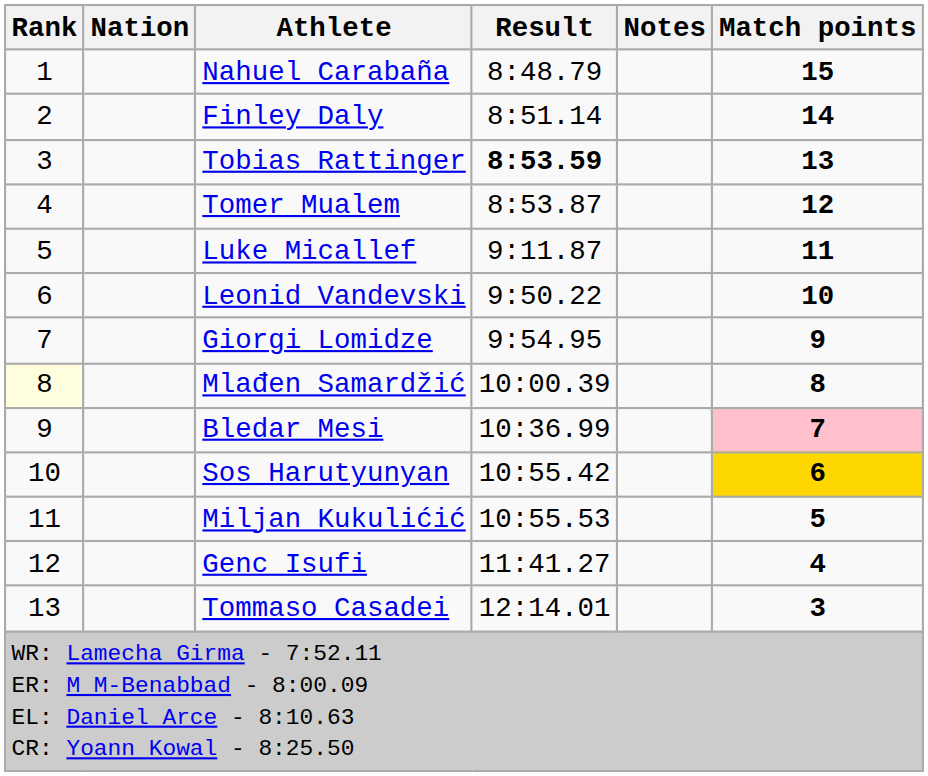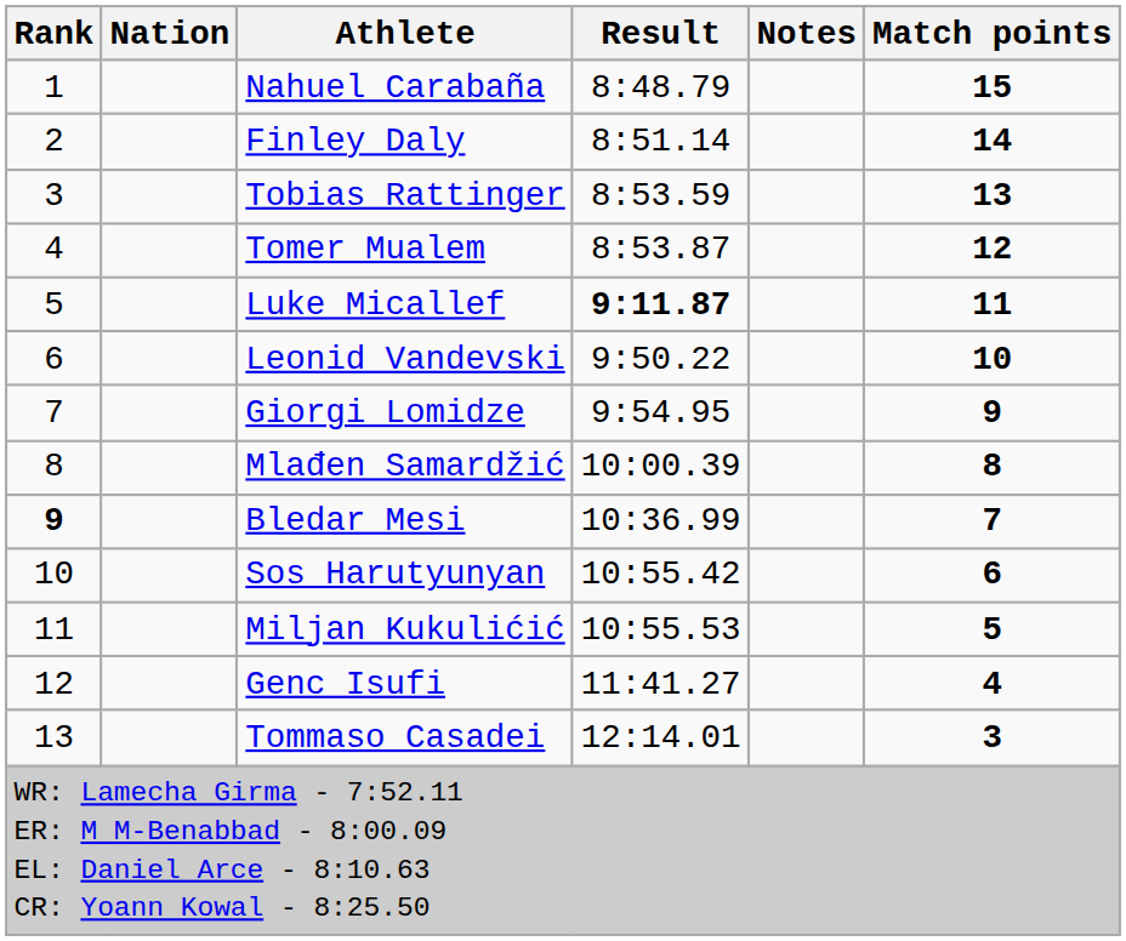Tobias Rattinger | Result: bold -> normal
Luke Micallef | Result: normal -> bold
Mlađen Samardžić | Rank: lightyellow background -> no background
Bledar Mesi | Rank: normal -> bold
Bledar Mesi | Match points: pink background -> no background
Sos Harutyunyan | Match points: gold background -> no background
